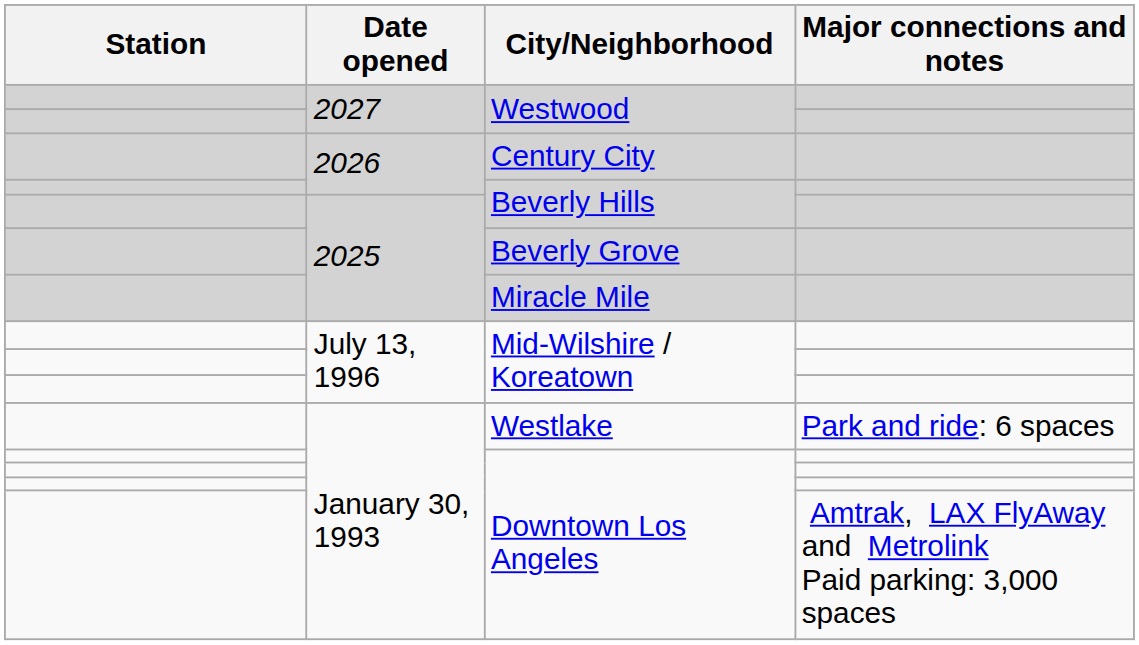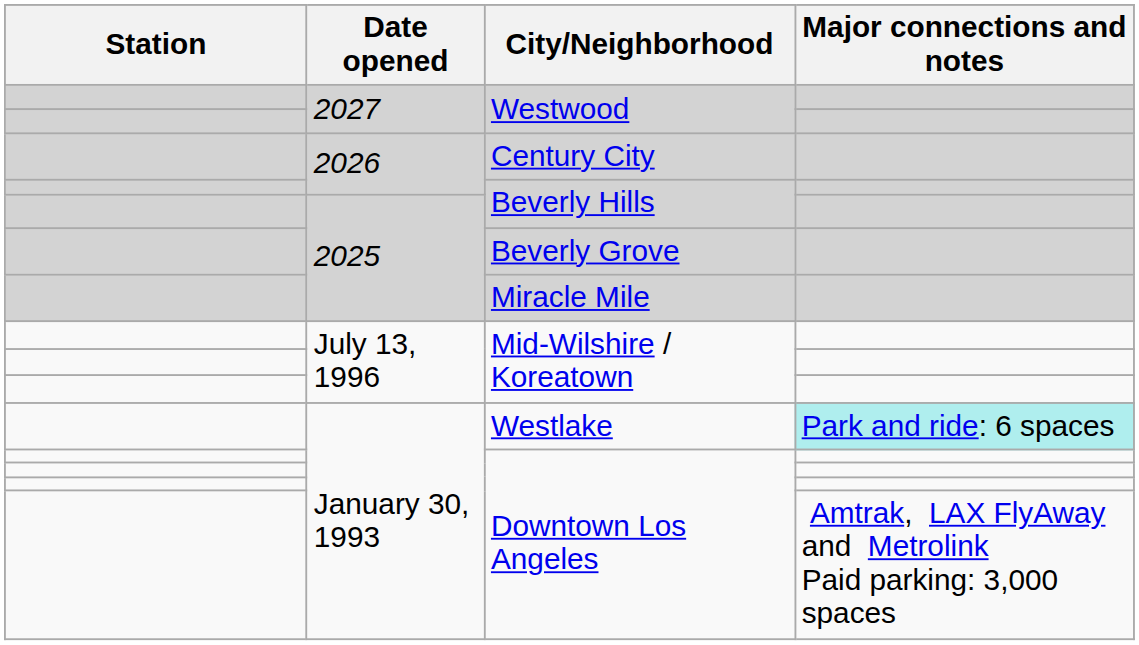Westlake | Major connections and notes: no background -> paleturquoise background
